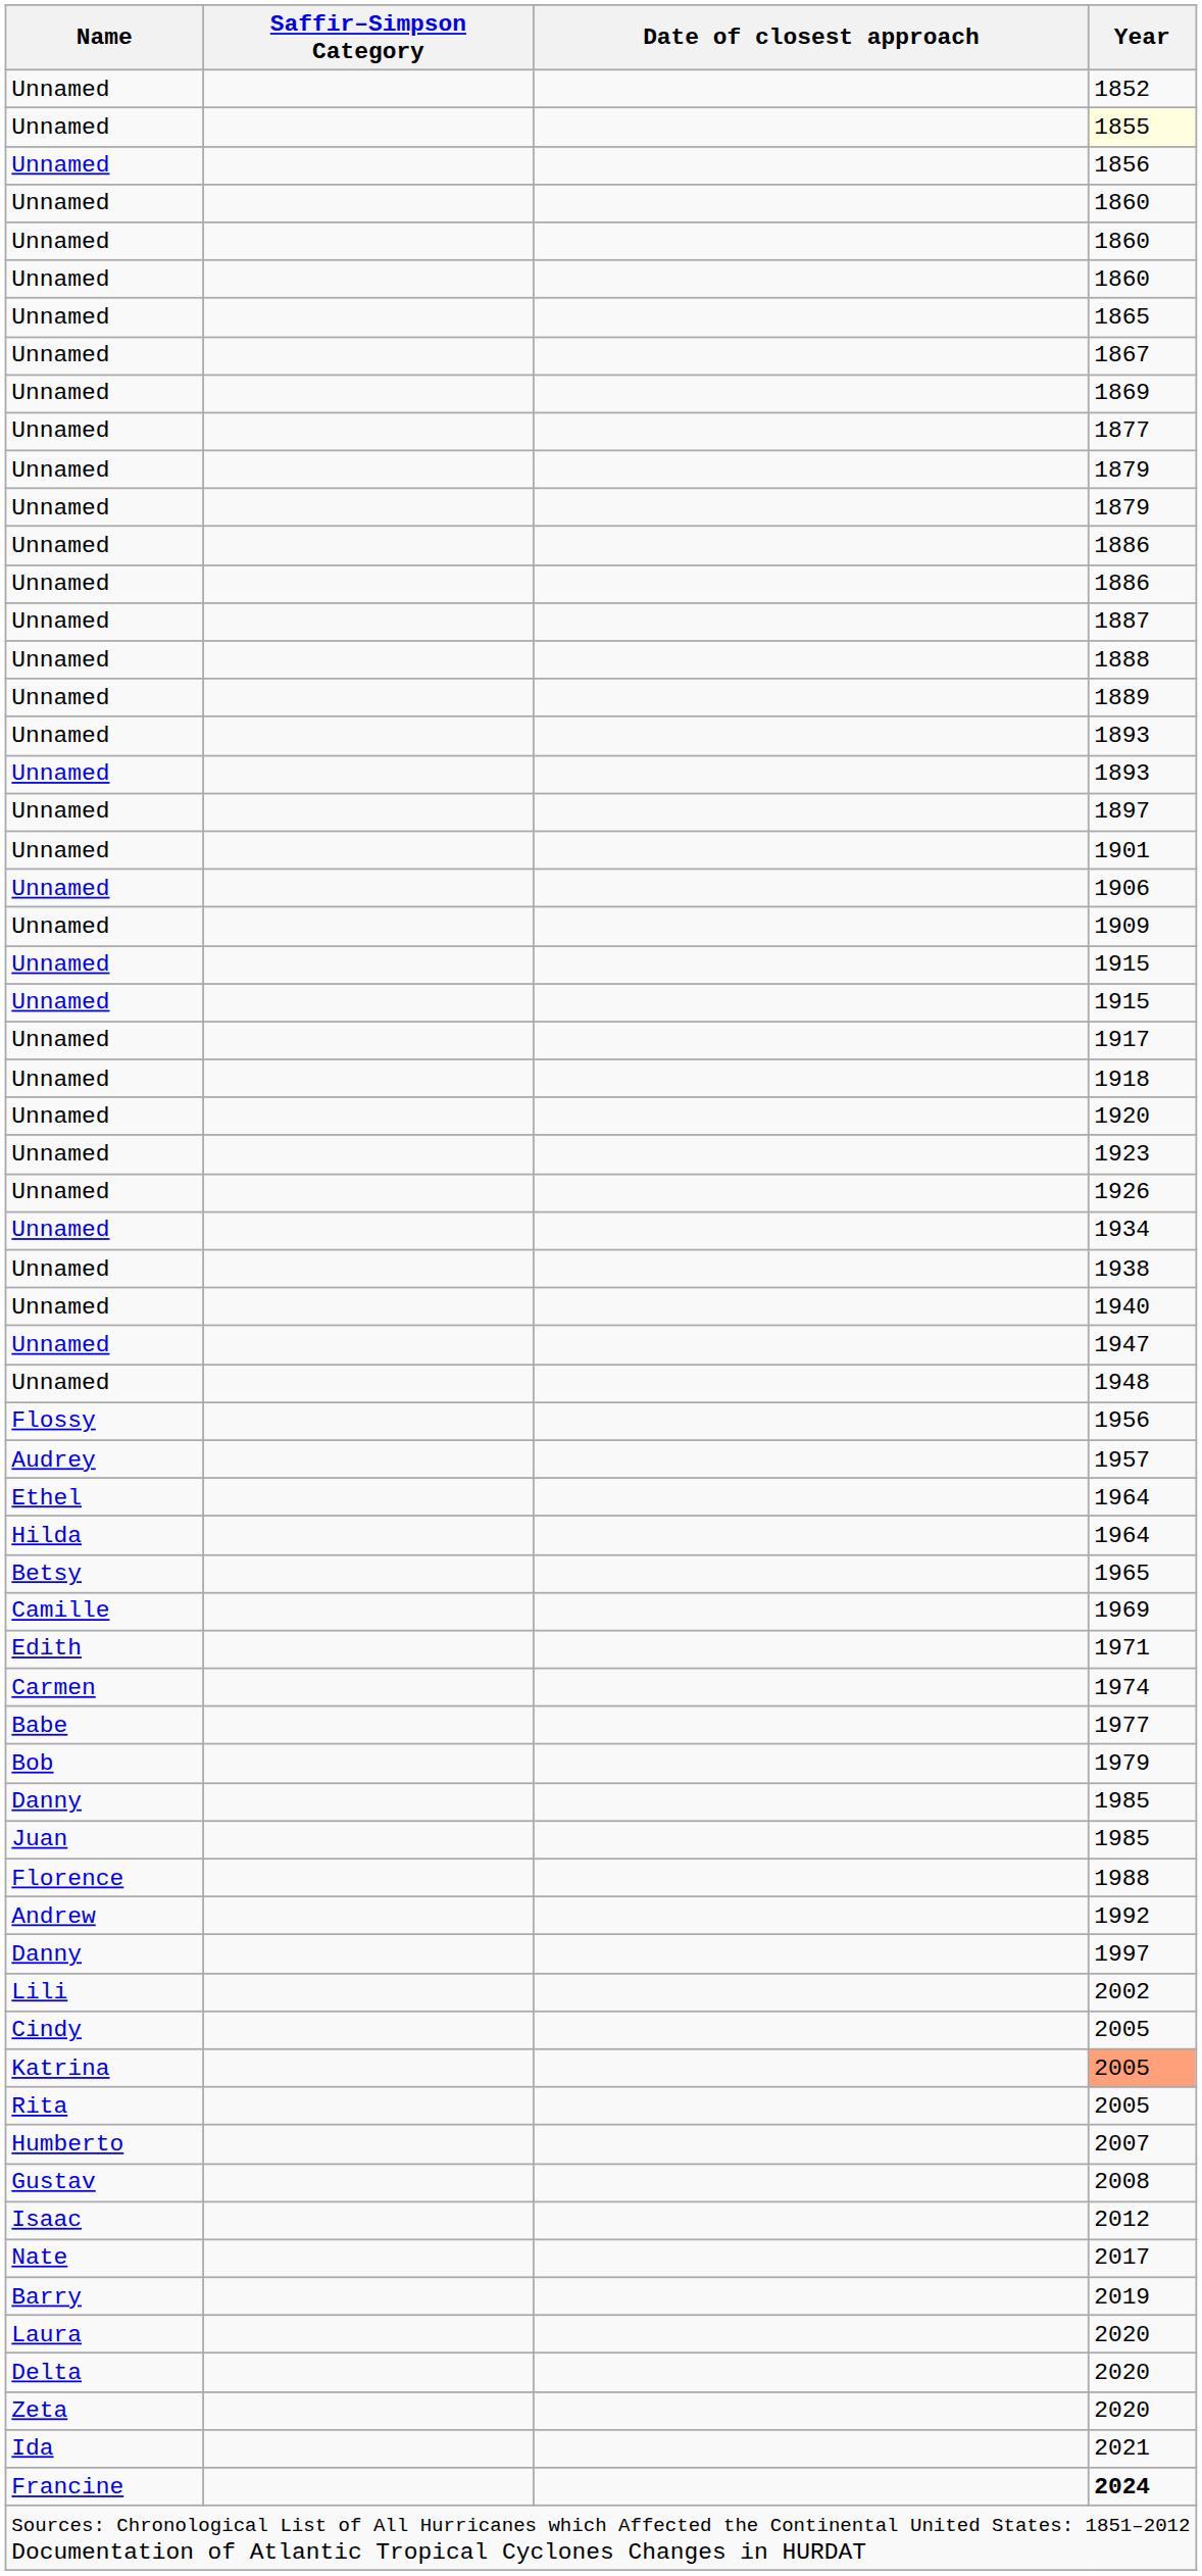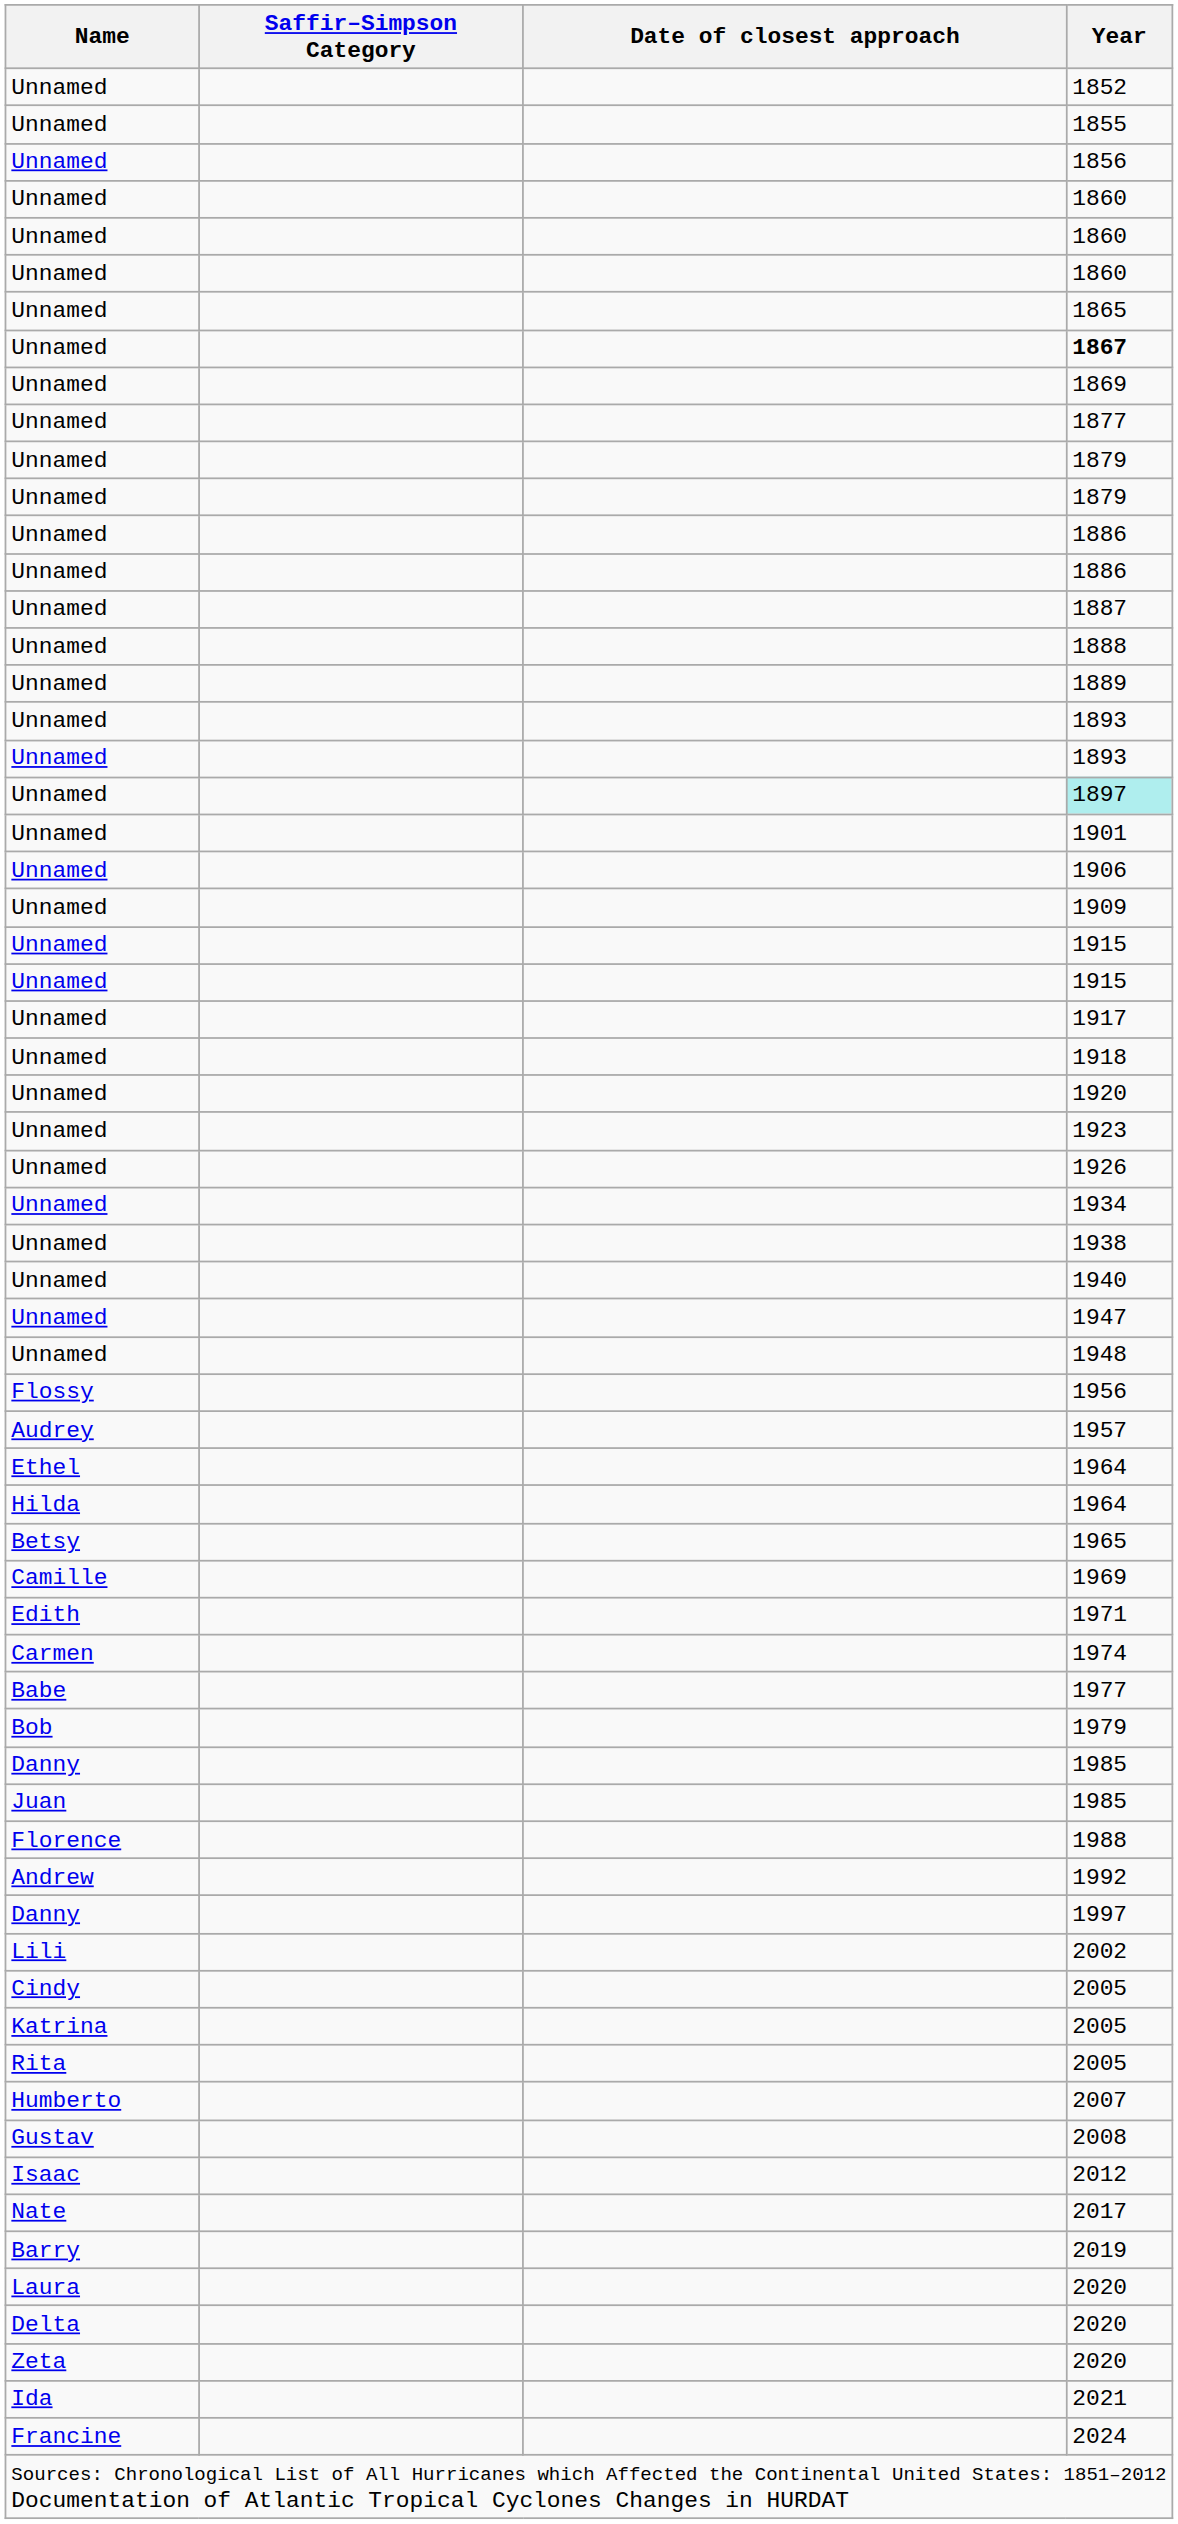1855 | Year: lightyellow background -> no background
1867 | Year: normal -> bold
1897 | Year: no background -> paleturquoise background
Katrina / 2005 | Year: lightsalmon background -> no background
2024 | Year: bold -> normal
